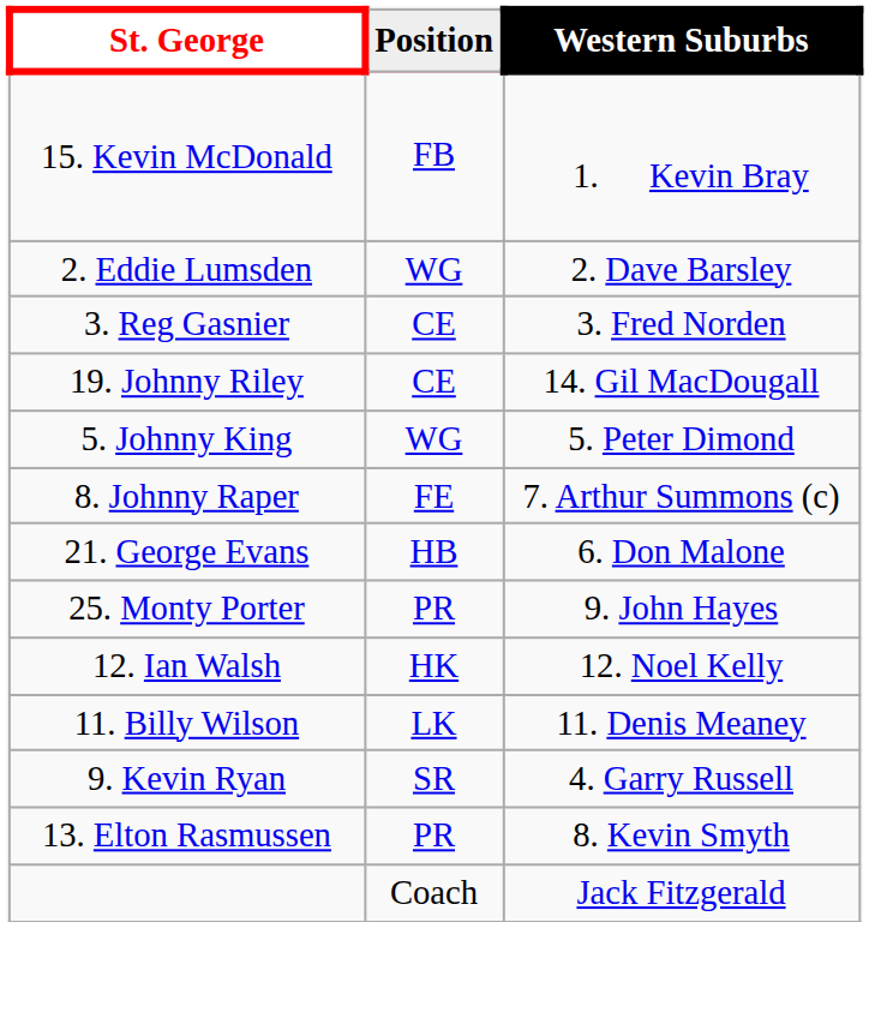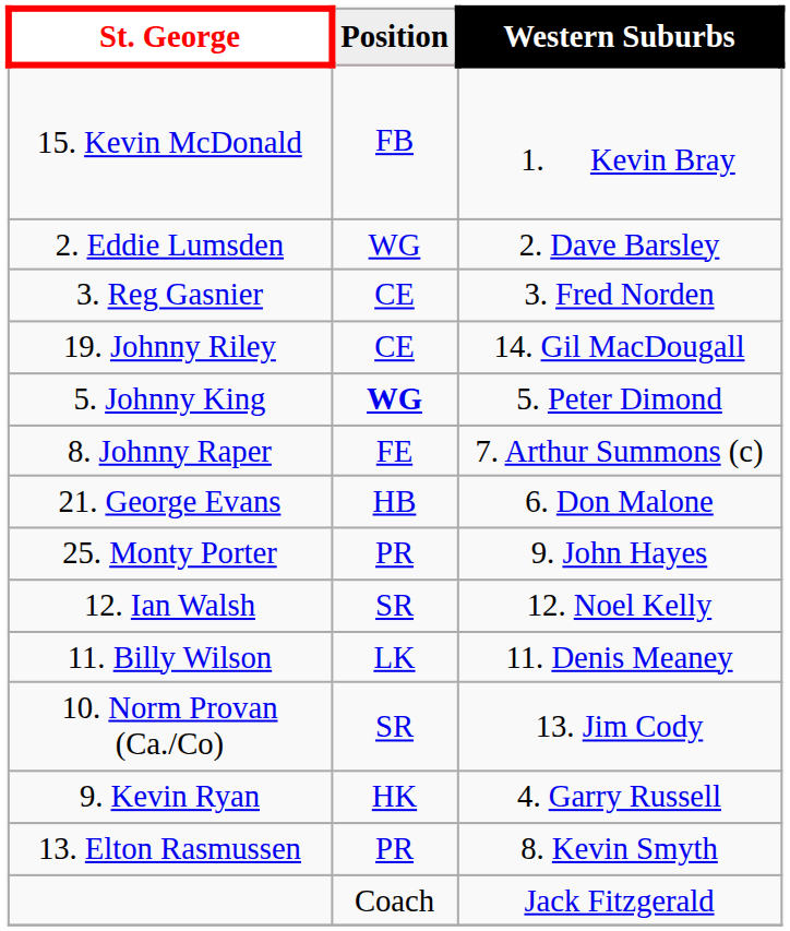5. Johnny King | Position: normal -> bold
12. Ian Walsh | Position: HK -> SR
+ row: 10. Norm Provan (Ca./Co) | SR | 13. Jim Cody
9. Kevin Ryan | Position: SR -> HK
